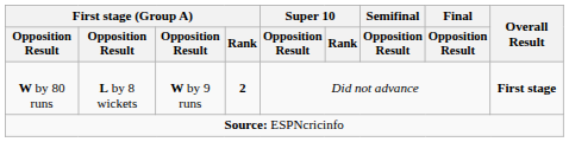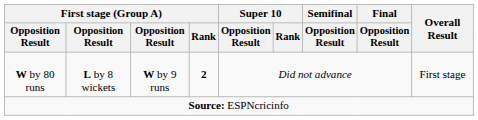W by 80 runs | Overall Result: bold -> normal
